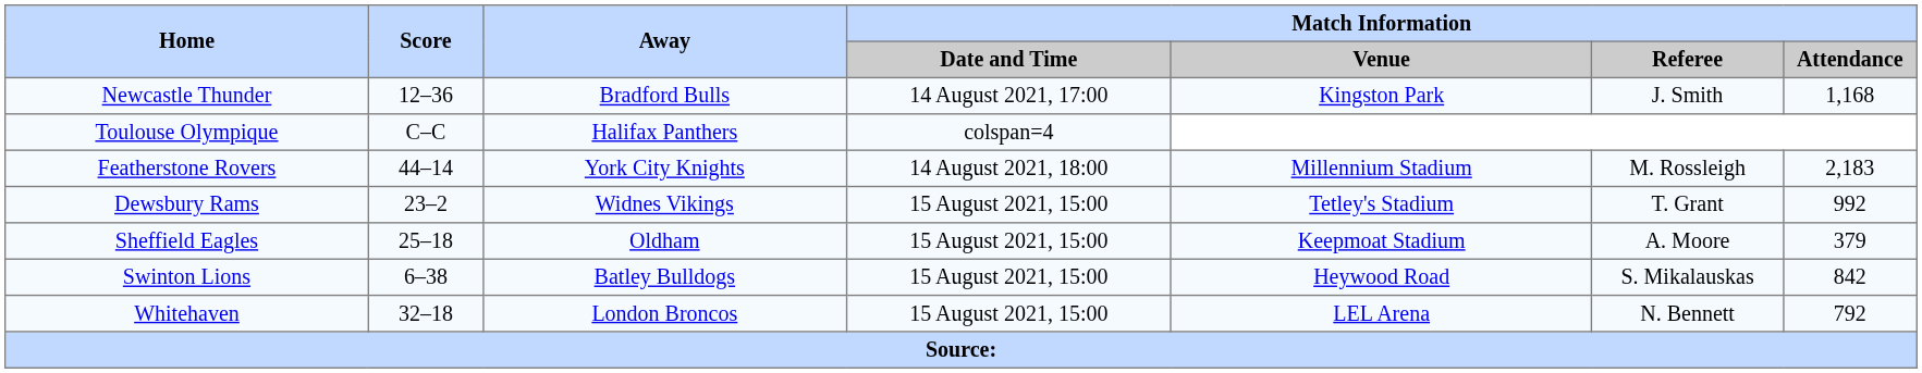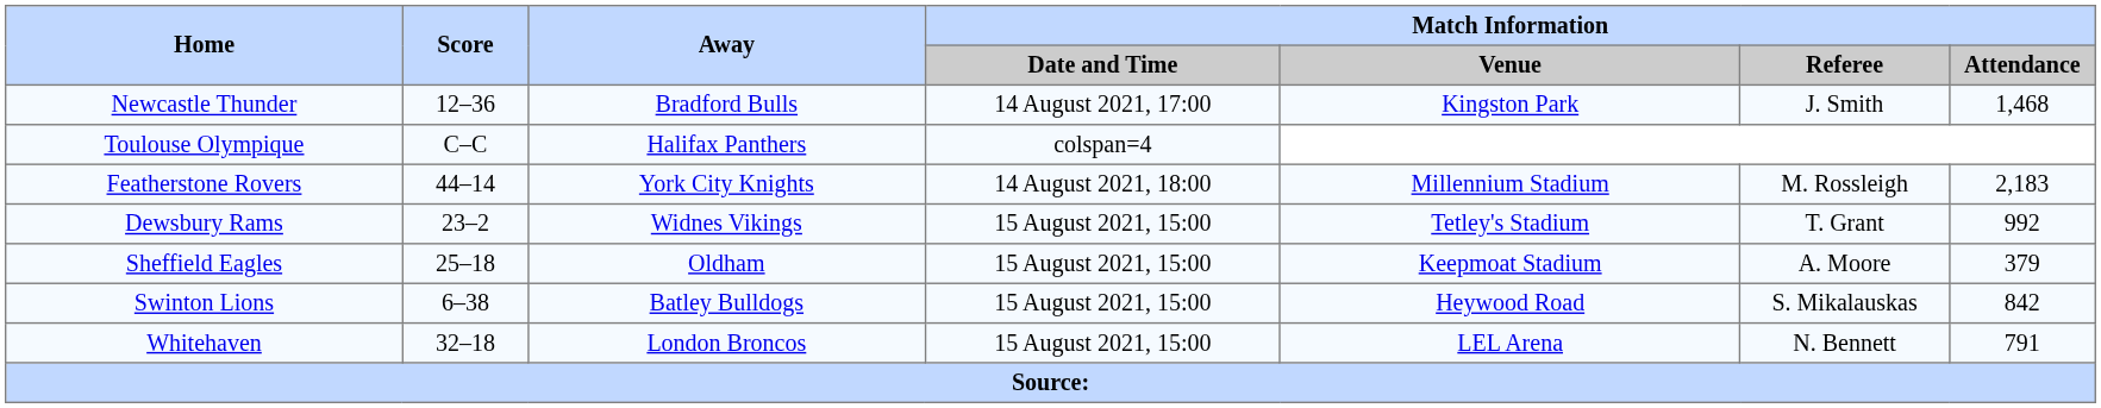Newcastle Thunder | Match Information / Attendance: 1,168 -> 1,468
Whitehaven | Match Information / Attendance: 792 -> 791
